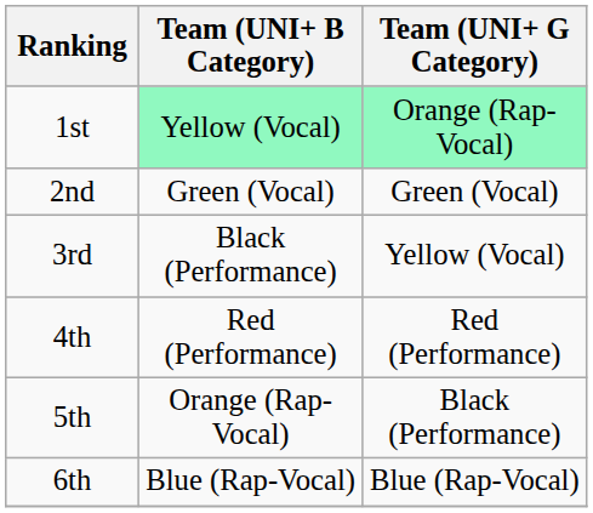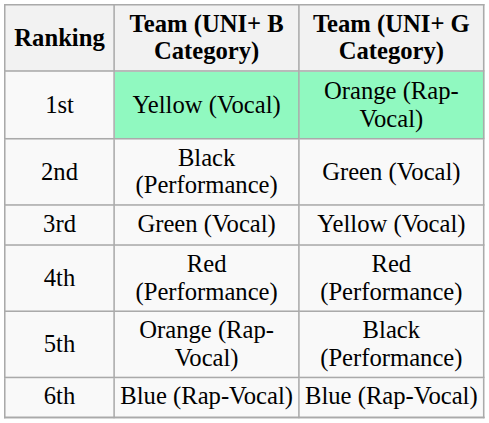2nd | Team (UNI+ B Category): Green (Vocal) -> Black (Performance)
3rd | Team (UNI+ B Category): Black (Performance) -> Green (Vocal)
